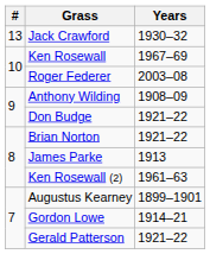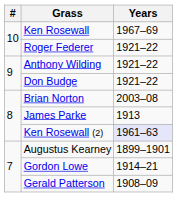- row: 13 | Jack Crawford | 1930–32
Roger Federer | Years: 2003–08 -> 1921–22
Anthony Wilding | Years: 1908–09 -> 1921–22
Brian Norton | Years: 1921–22 -> 2003–08
Ken Rosewall (2) | Years: no background -> lavender background
Gerald Patterson | Years: 1921–22 -> 1908–09
